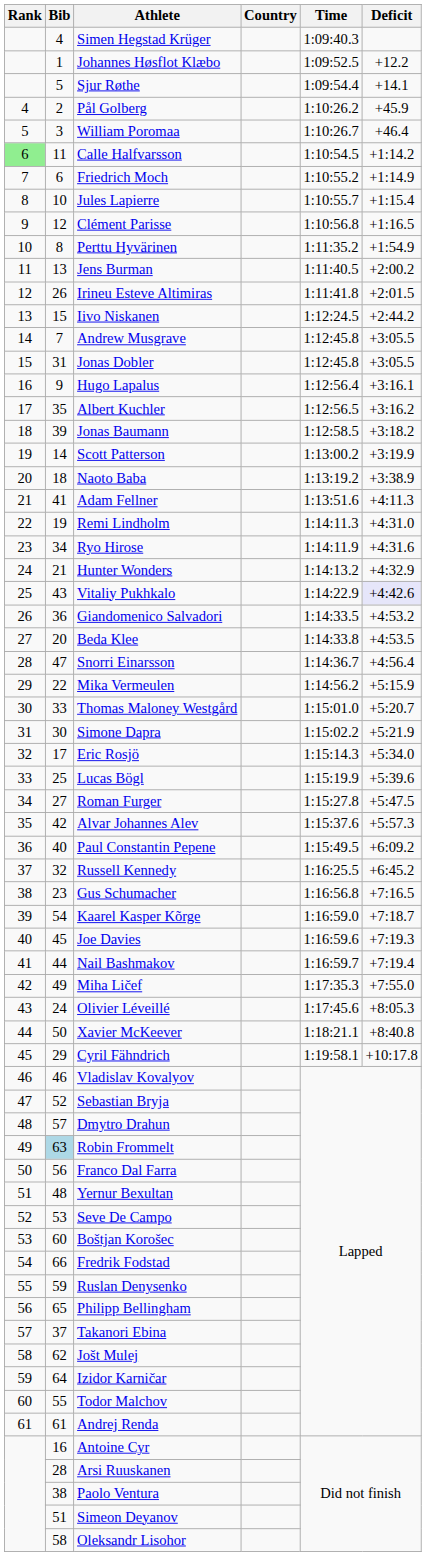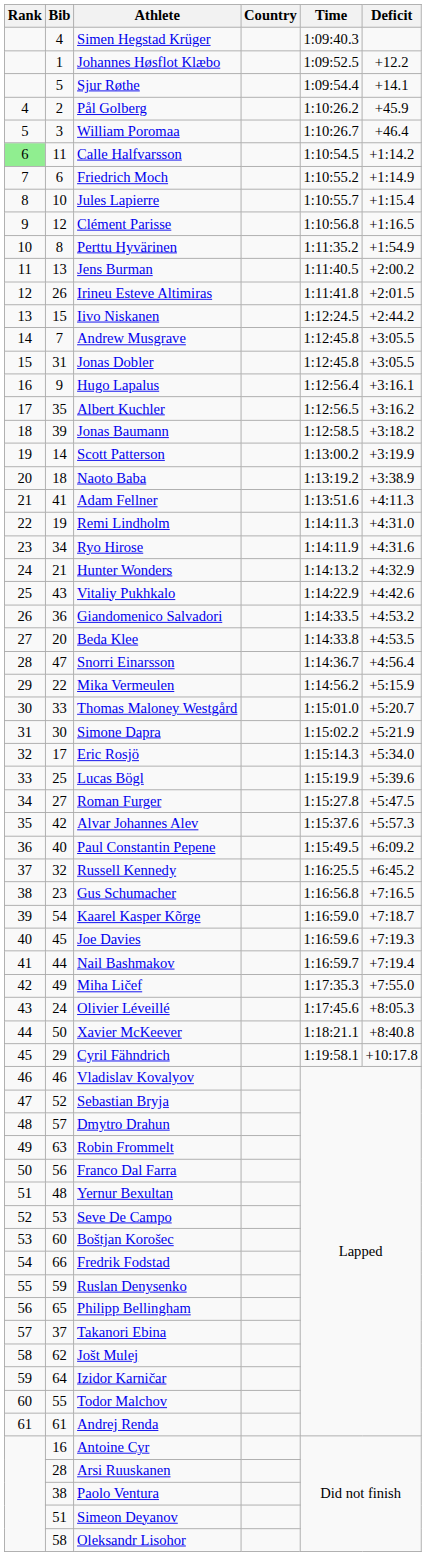Vitaliy Pukhkalo | Deficit: lavender background -> no background
Robin Frommelt | Bib: lightblue background -> no background
